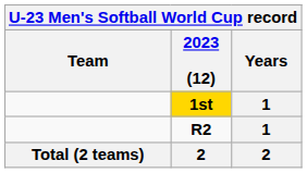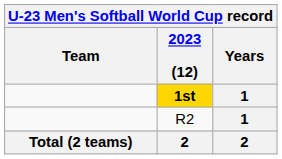R2 | 2023 (12): bold -> normal
